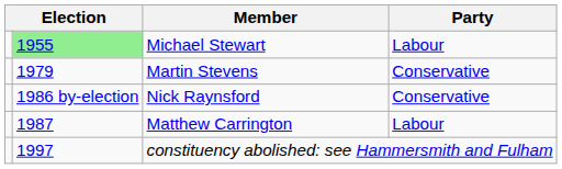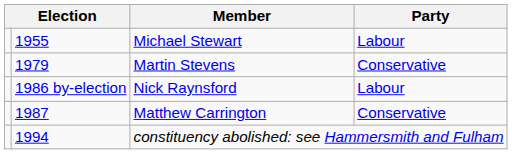Michael Stewart | column 2: lightgreen background -> no background
Nick Raynsford | Party: Conservative -> Labour
Matthew Carrington | Party: Labour -> Conservative
constituency abolished: see Hammersmith and Fulham | column 2: 1997 -> 1994
